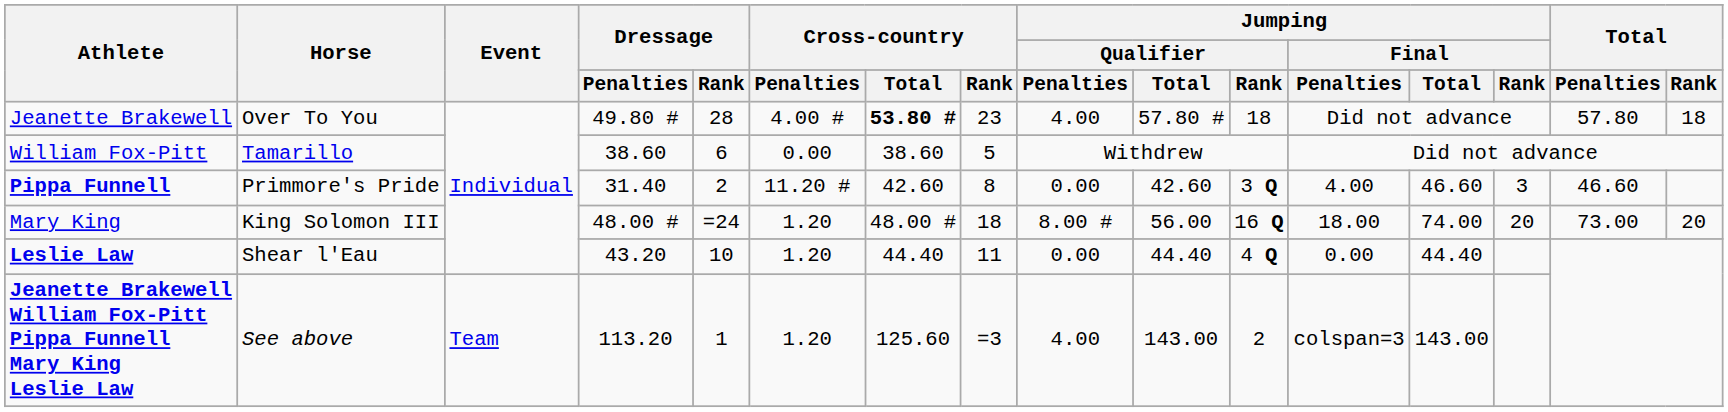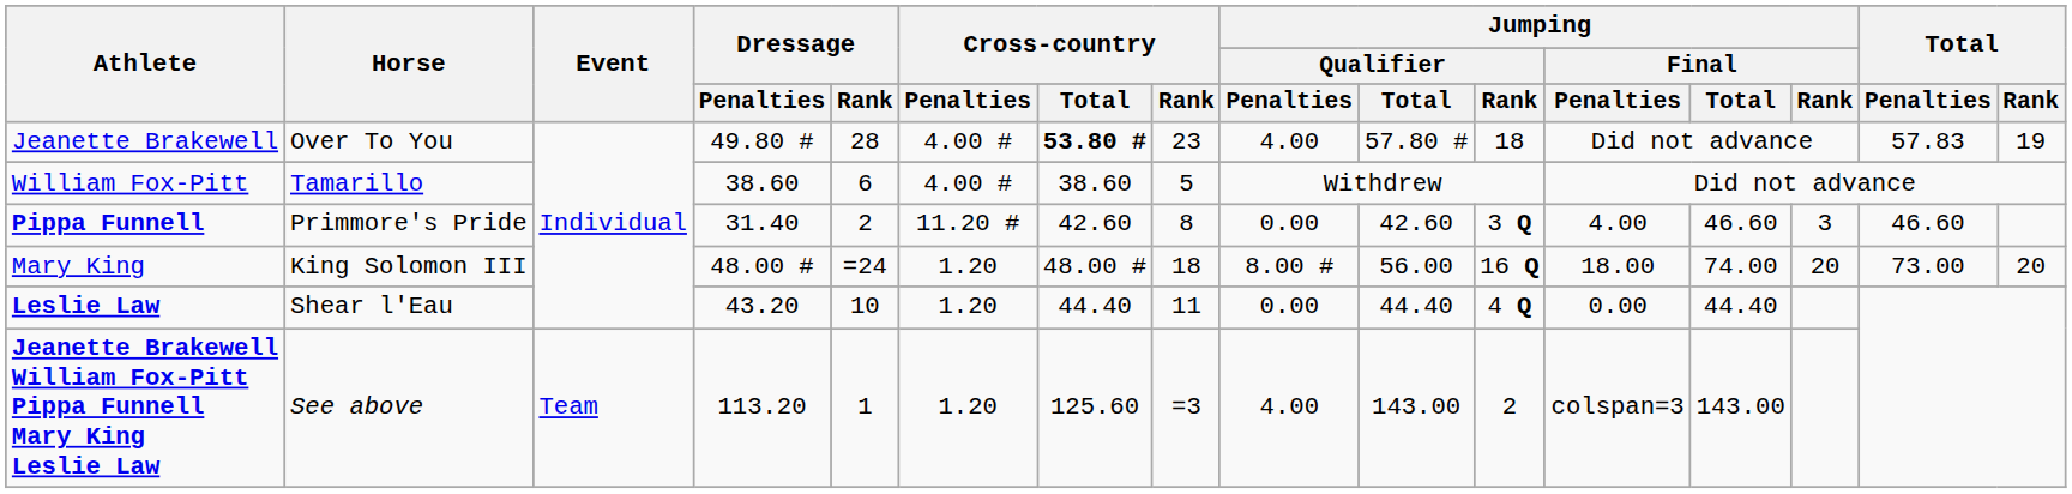Jeanette Brakewell | Total / Penalties: 57.80 -> 57.83
Jeanette Brakewell | Total / Rank: 18 -> 19
William Fox-Pitt | Cross-country / Penalties: 0.00 -> 4.00 #
